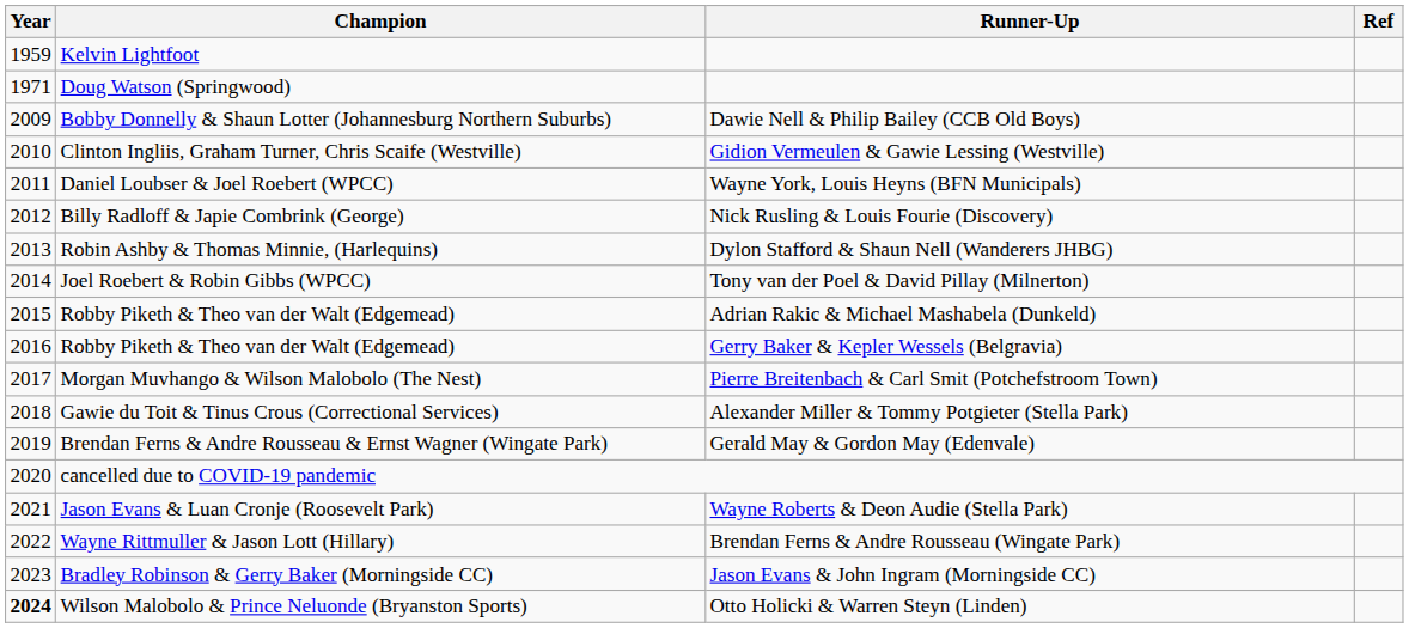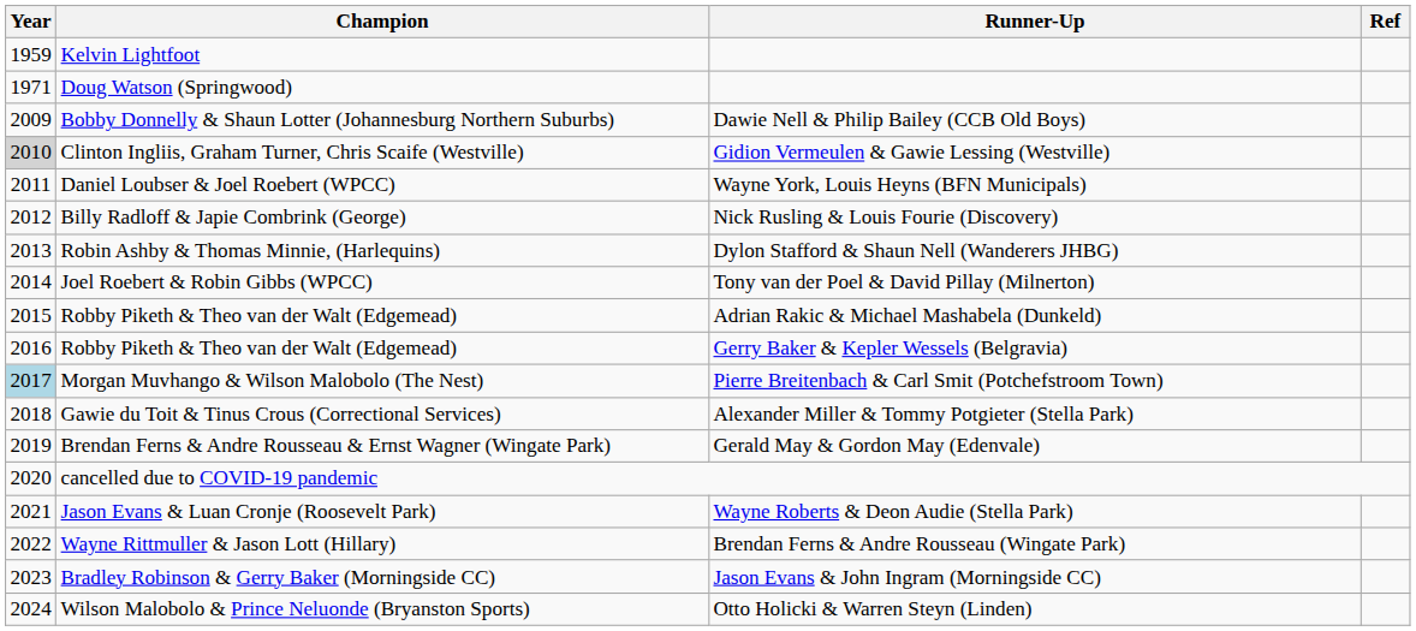Clinton Ingliis, Graham Turner, Chris Scaife (Westville) | Year: no background -> lightgrey background
Morgan Muvhango & Wilson Malobolo (The Nest) | Year: no background -> lightblue background
Wilson Malobolo & Prince Neluonde (Bryanston Sports) | Year: bold -> normal
